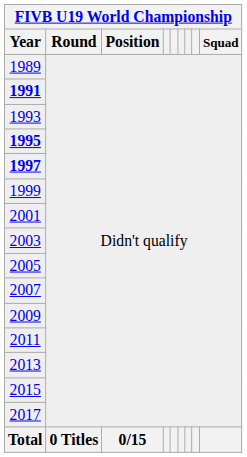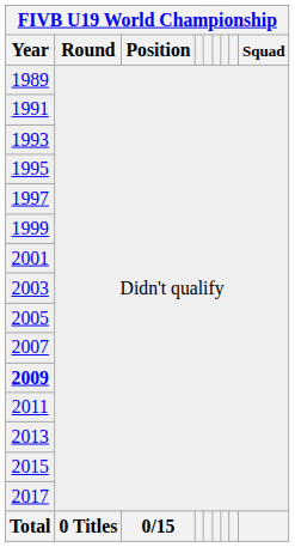1991 | FIVB U19 World Championship / Year: bold -> normal
1995 | FIVB U19 World Championship / Year: bold -> normal
1997 | FIVB U19 World Championship / Year: bold -> normal
2009 | FIVB U19 World Championship / Year: normal -> bold
